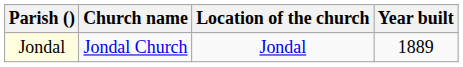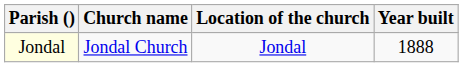row 2 | Year built: 1889 -> 1888
